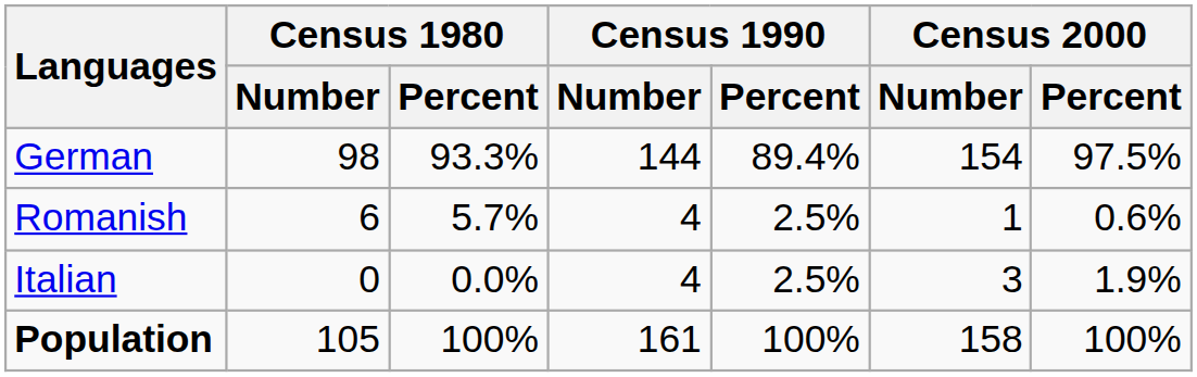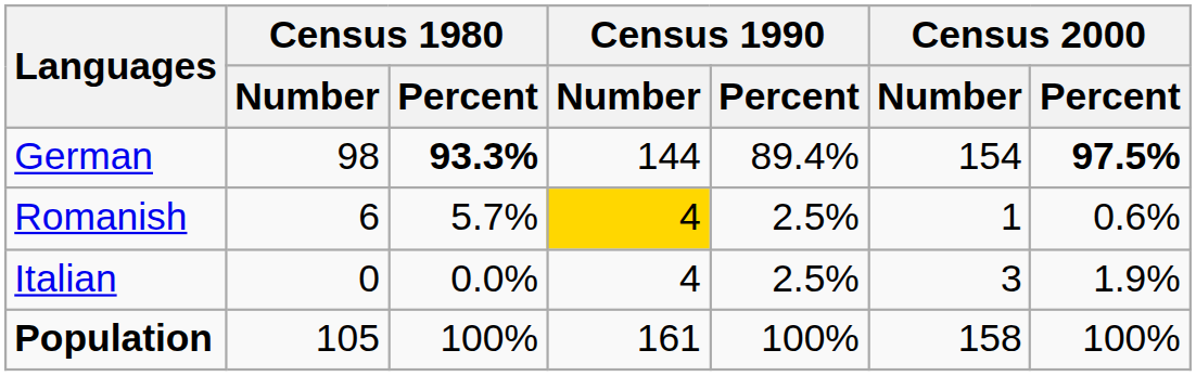German | Census 1980 / Percent: normal -> bold
German | Census 2000 / Percent: normal -> bold
Romanish | Census 1990 / Number: no background -> gold background
